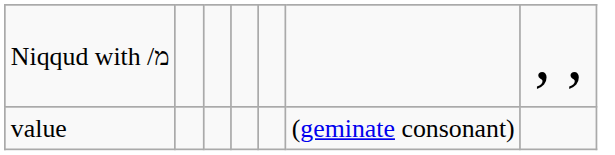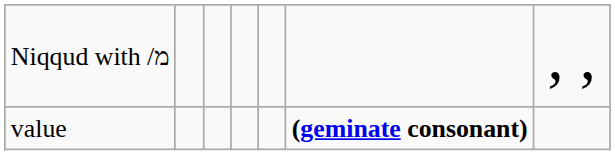value | column 6: normal -> bold
